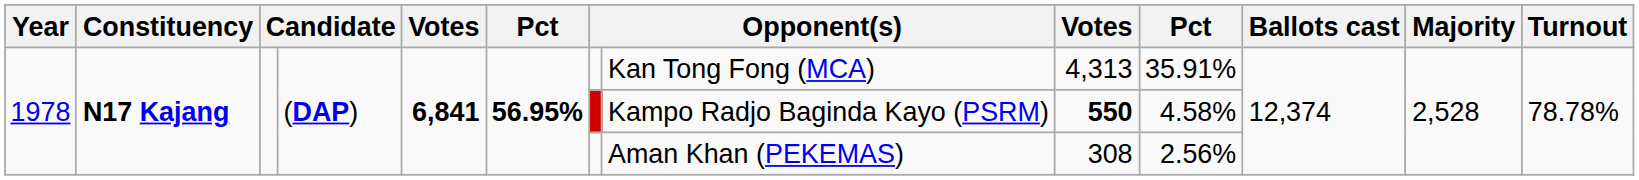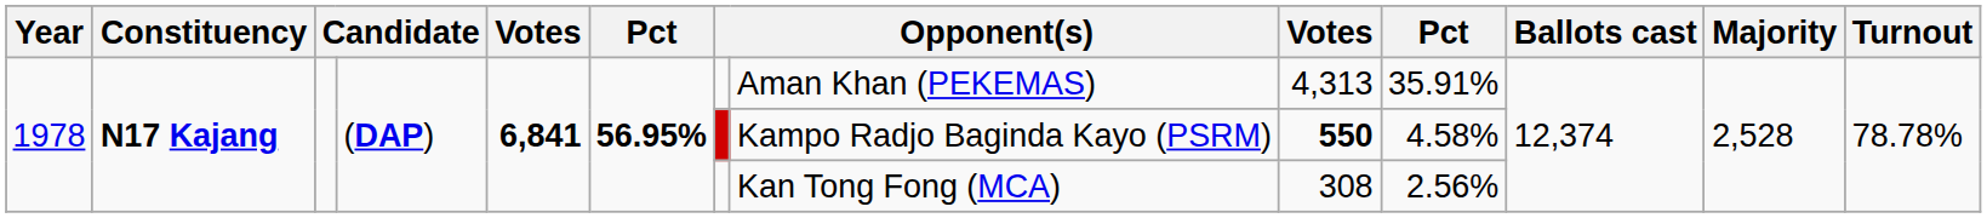row 2 | column 8: Kan Tong Fong (MCA) -> Aman Khan (PEKEMAS)
row 4 | column 8: Aman Khan (PEKEMAS) -> Kan Tong Fong (MCA)
